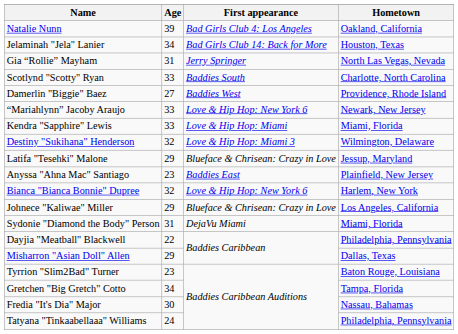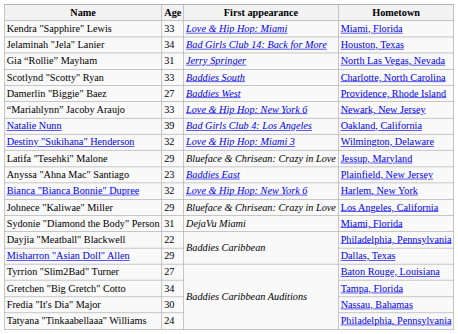rows swapped: Natalie Nunn <-> Kendra "Sapphire" Lewis
Tyrrion "Slim2Bad" Turner | Age: 23 -> 27
